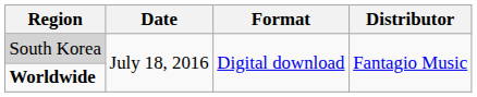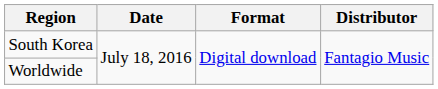South Korea | Region: lightgrey background -> no background
Worldwide | Region: bold -> normal
